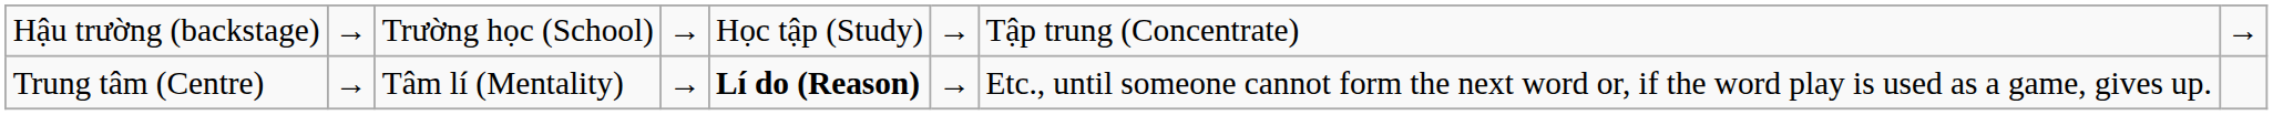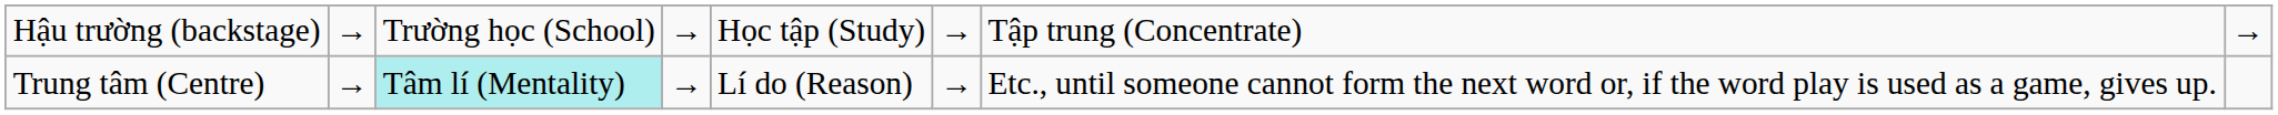Trung tâm (Centre) | column 3: no background -> paleturquoise background
Trung tâm (Centre) | column 5: bold -> normal
